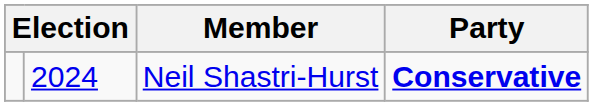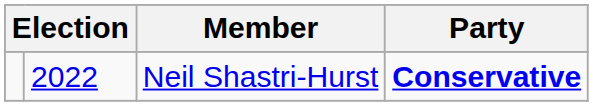Neil Shastri-Hurst | column 2: 2024 -> 2022
